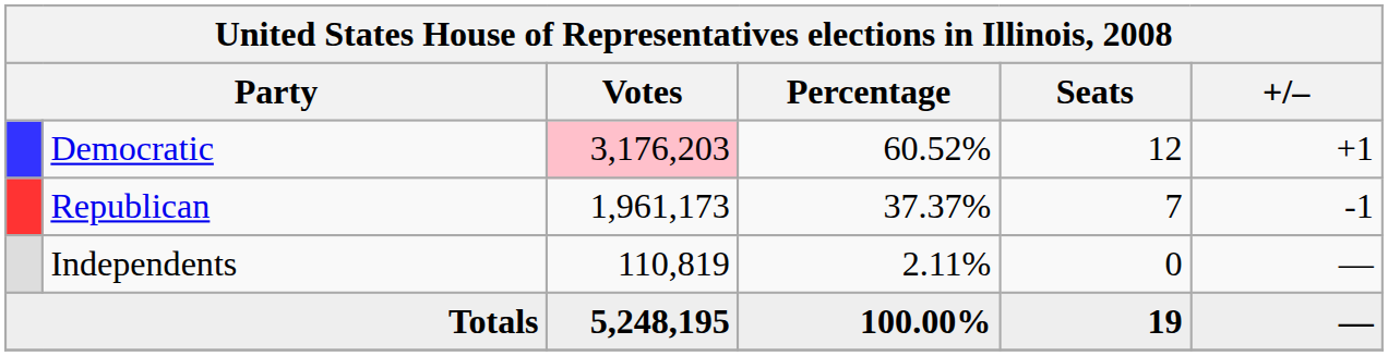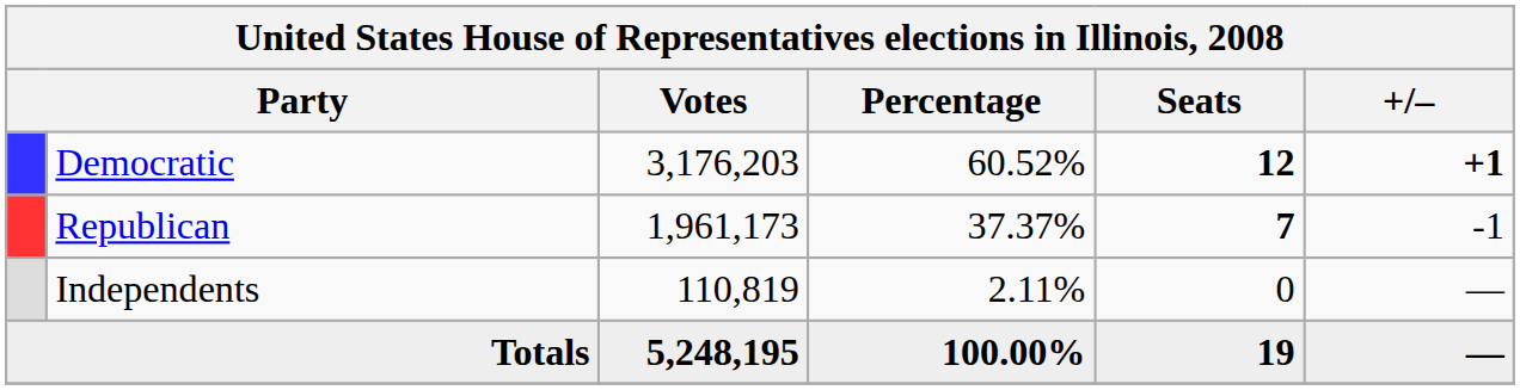Democratic | Votes: pink background -> no background
Democratic | Seats: normal -> bold
Democratic | +/–: normal -> bold
Republican | Seats: normal -> bold
